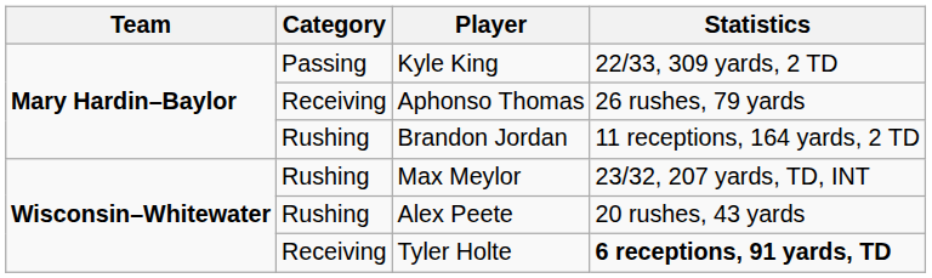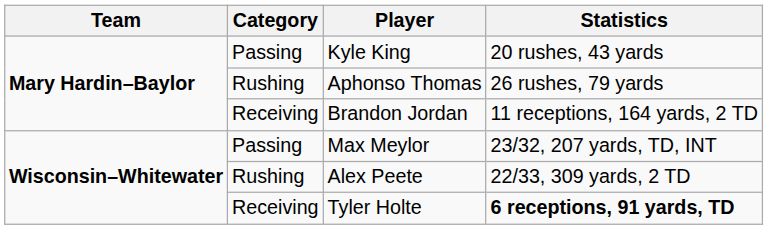Kyle King | Statistics: 22/33, 309 yards, 2 TD -> 20 rushes, 43 yards
Aphonso Thomas | Category: Receiving -> Rushing
Brandon Jordan | Category: Rushing -> Receiving
Max Meylor | Category: Rushing -> Passing
Alex Peete | Statistics: 20 rushes, 43 yards -> 22/33, 309 yards, 2 TD
